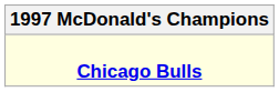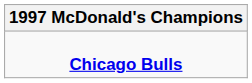row 2 | column 1: lightyellow background -> no background
